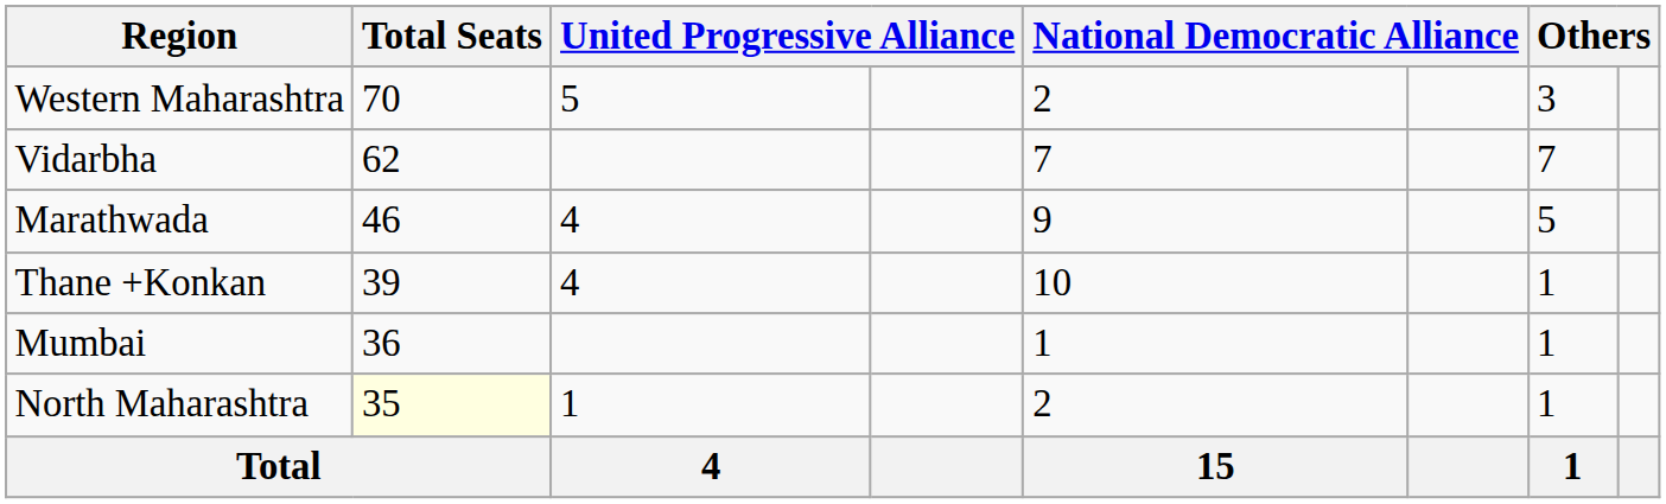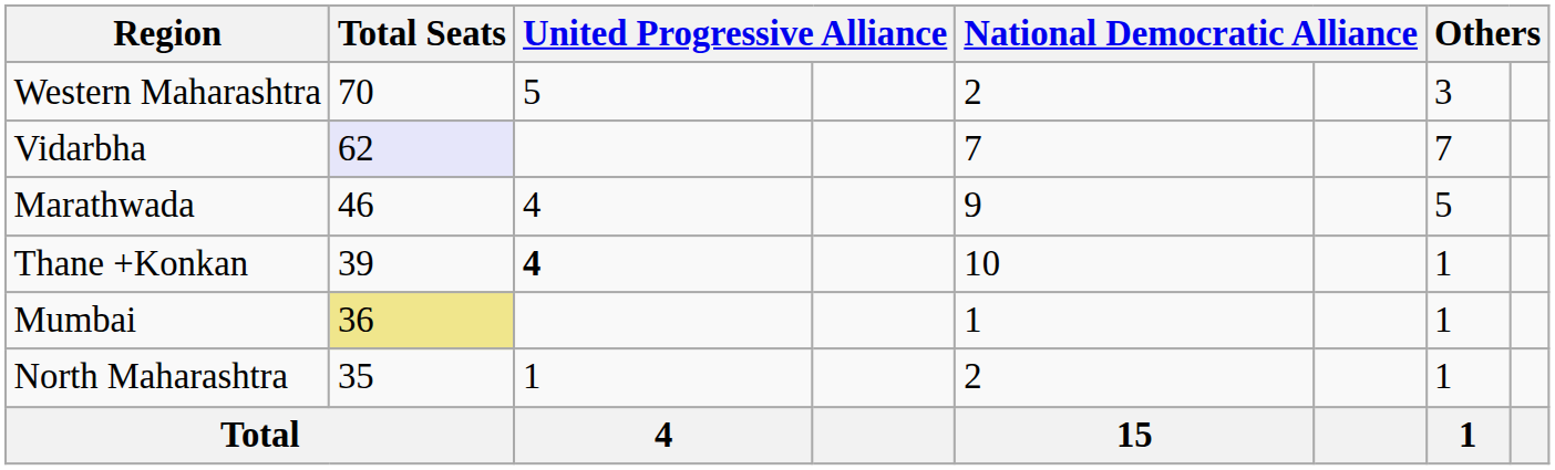Vidarbha | Total Seats: no background -> lavender background
Thane +Konkan | column 3: normal -> bold
Mumbai | Total Seats: no background -> khaki background
North Maharashtra | Total Seats: lightyellow background -> no background
